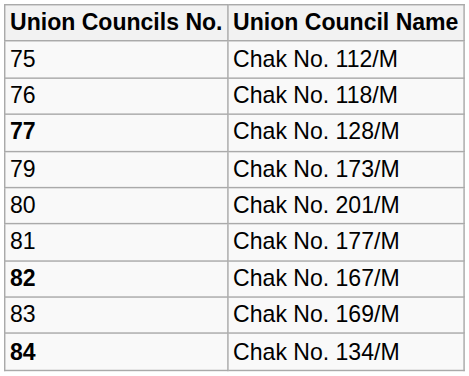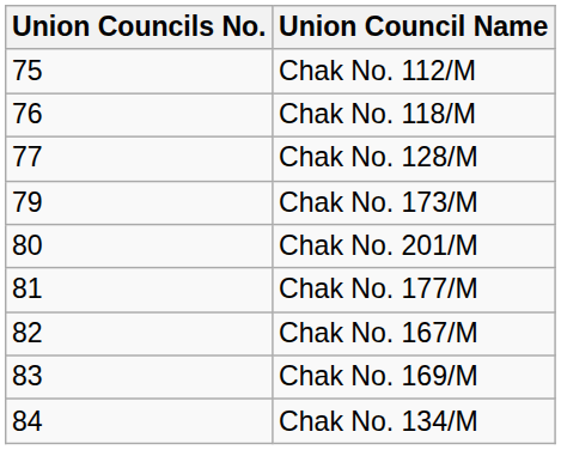Chak No. 128/M | Union Councils No.: bold -> normal
Chak No. 167/M | Union Councils No.: bold -> normal
Chak No. 134/M | Union Councils No.: bold -> normal
